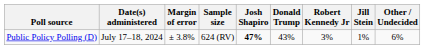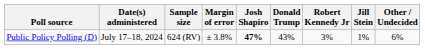columns swapped: Sample size <-> Margin of error
